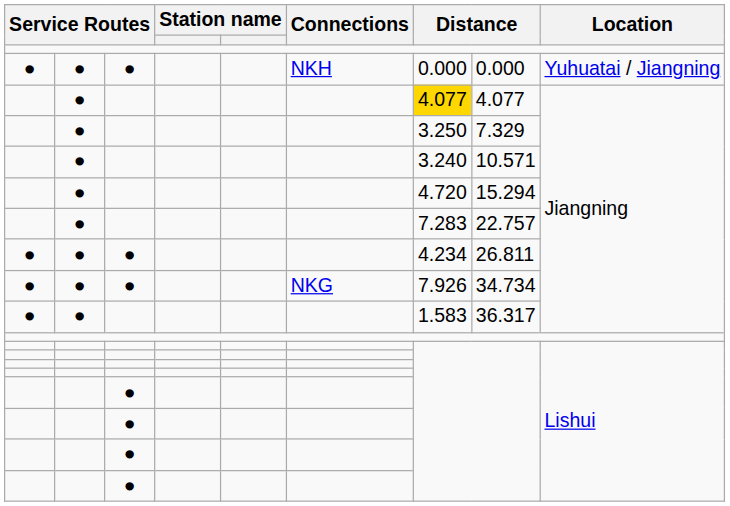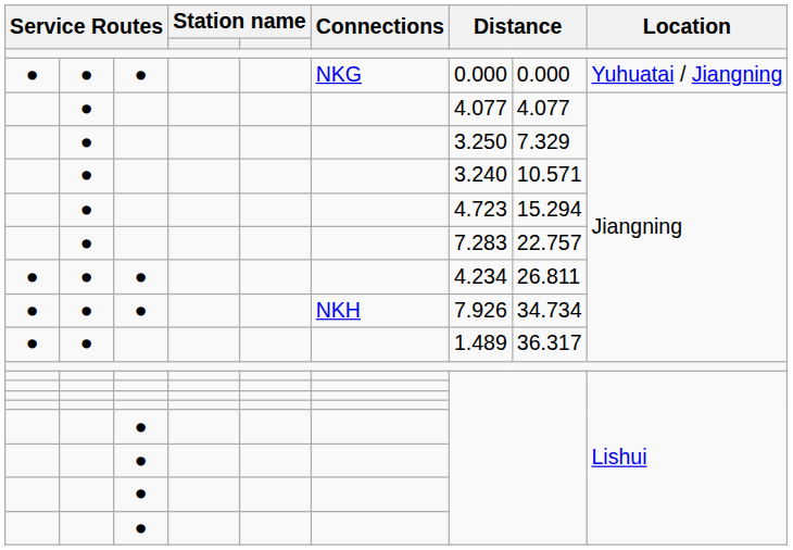row 4 | Connections: NKH -> NKG
row 5 | column 7: gold background -> no background
row 8 | column 7: 4.720 -> 4.723
row 11 | Connections: NKG -> NKH
row 12 | column 7: 1.583 -> 1.489
